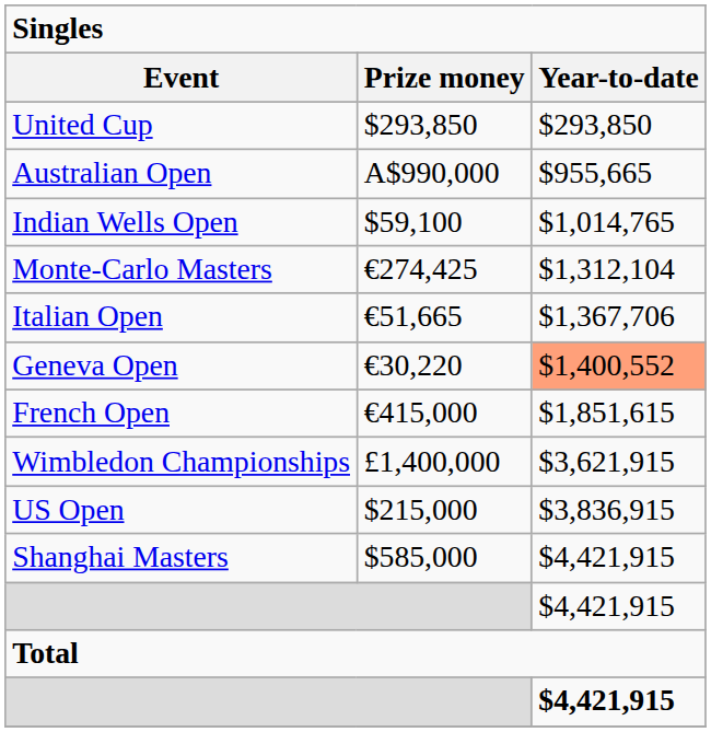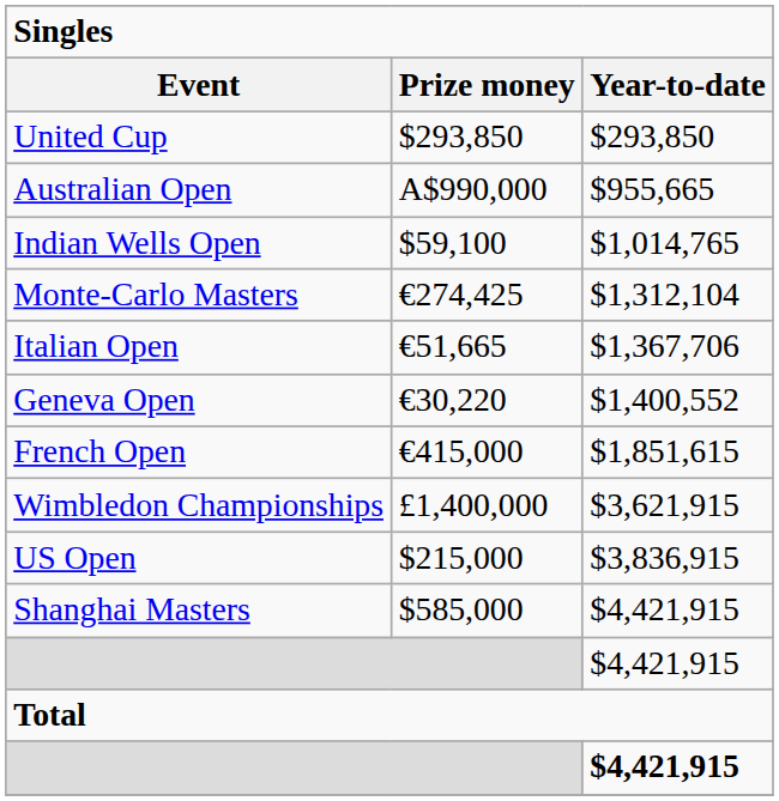Geneva Open | Year-to-date: lightsalmon background -> no background
